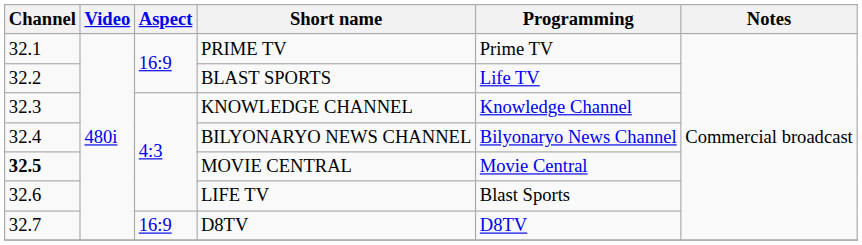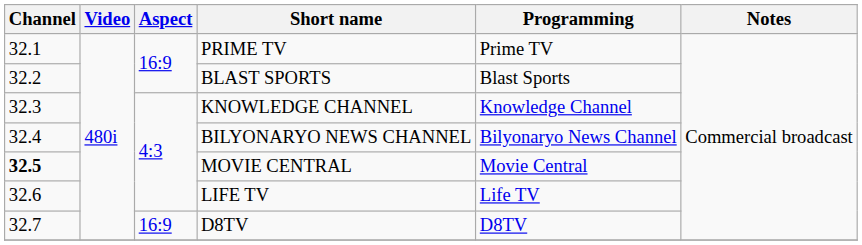BLAST SPORTS | Programming: Life TV -> Blast Sports
LIFE TV | Programming: Blast Sports -> Life TV
